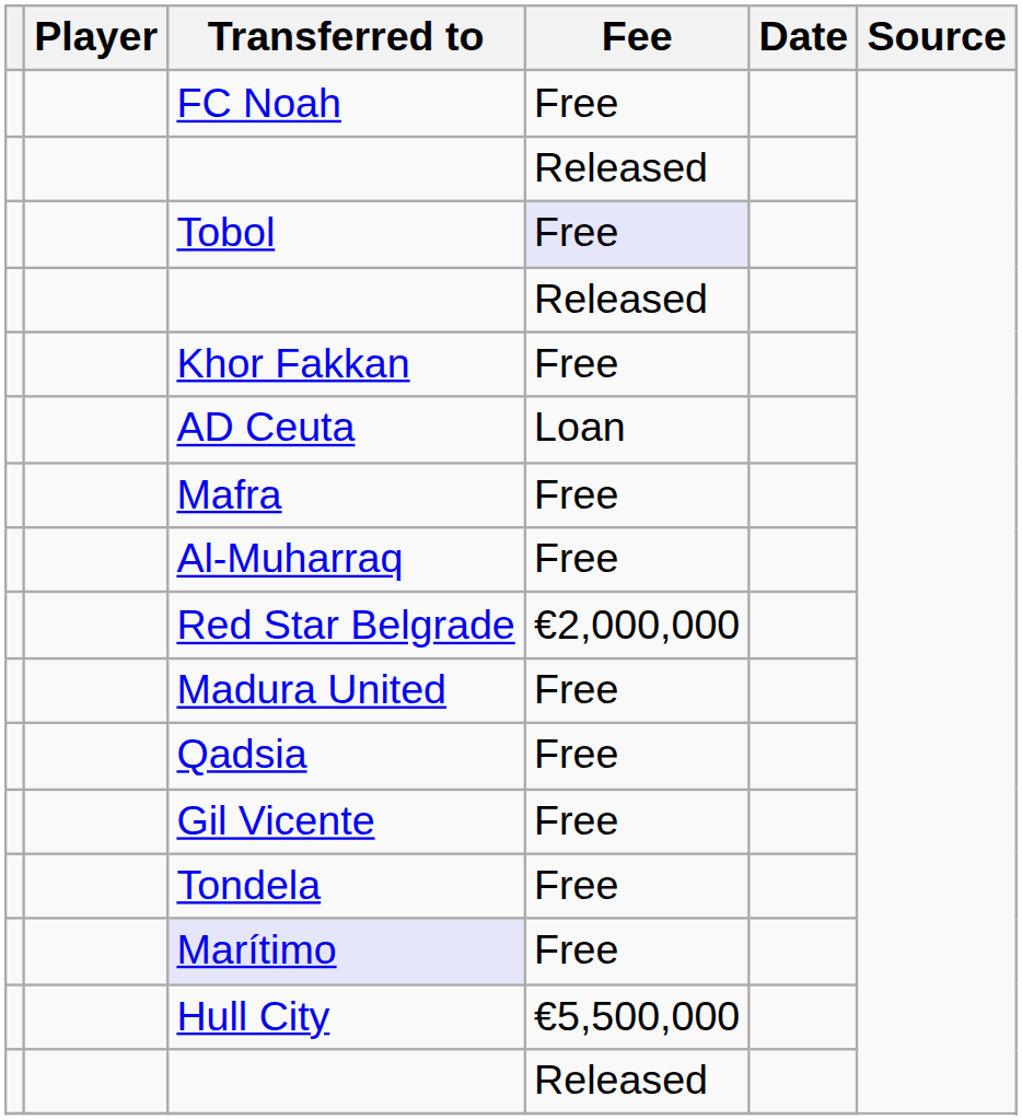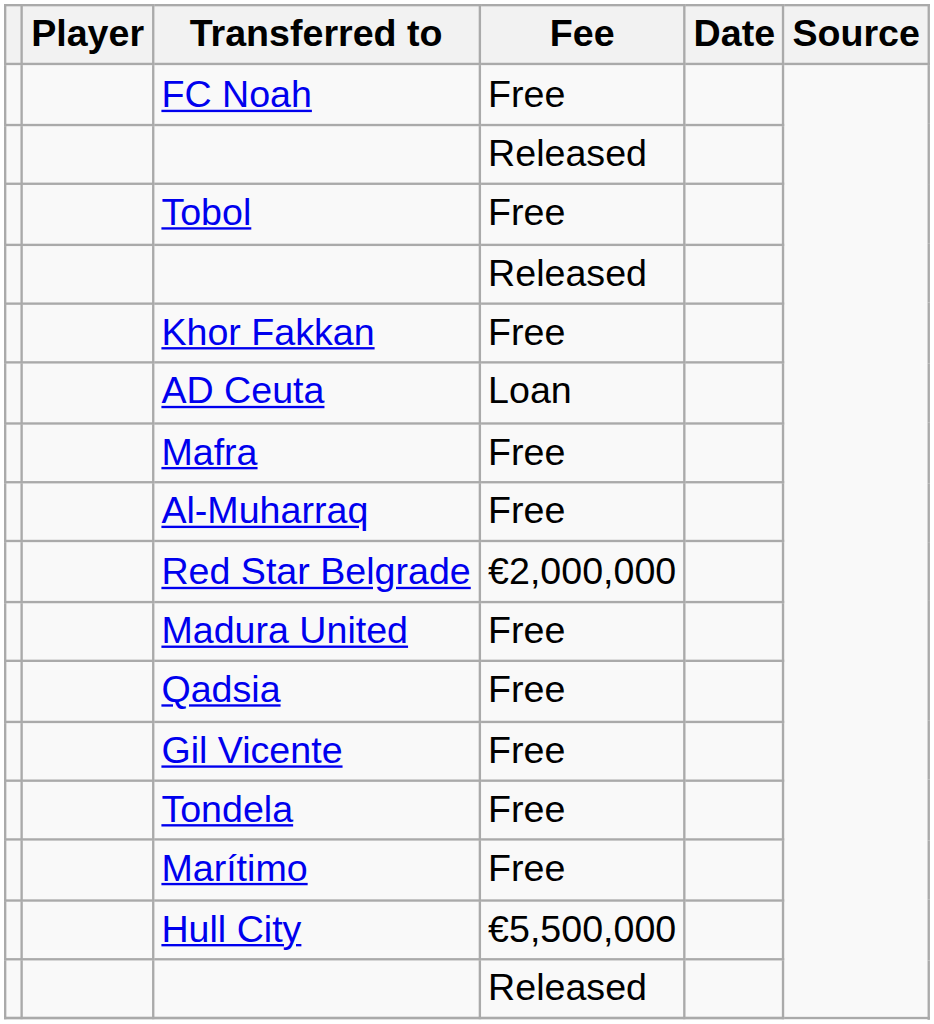Tobol | Fee: lavender background -> no background
Marítimo | Transferred to: lavender background -> no background
